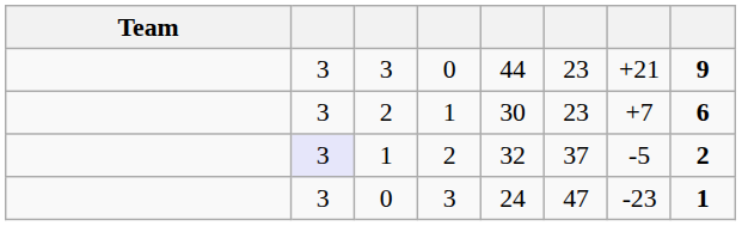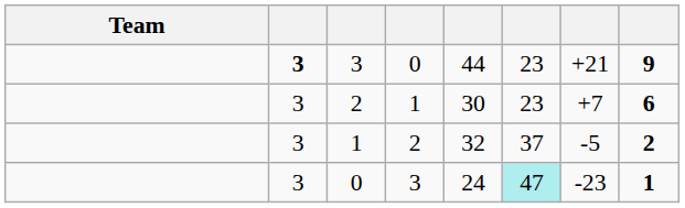row 2 | column 2: normal -> bold
row 4 | column 2: lavender background -> no background
row 5 | column 6: no background -> paleturquoise background
